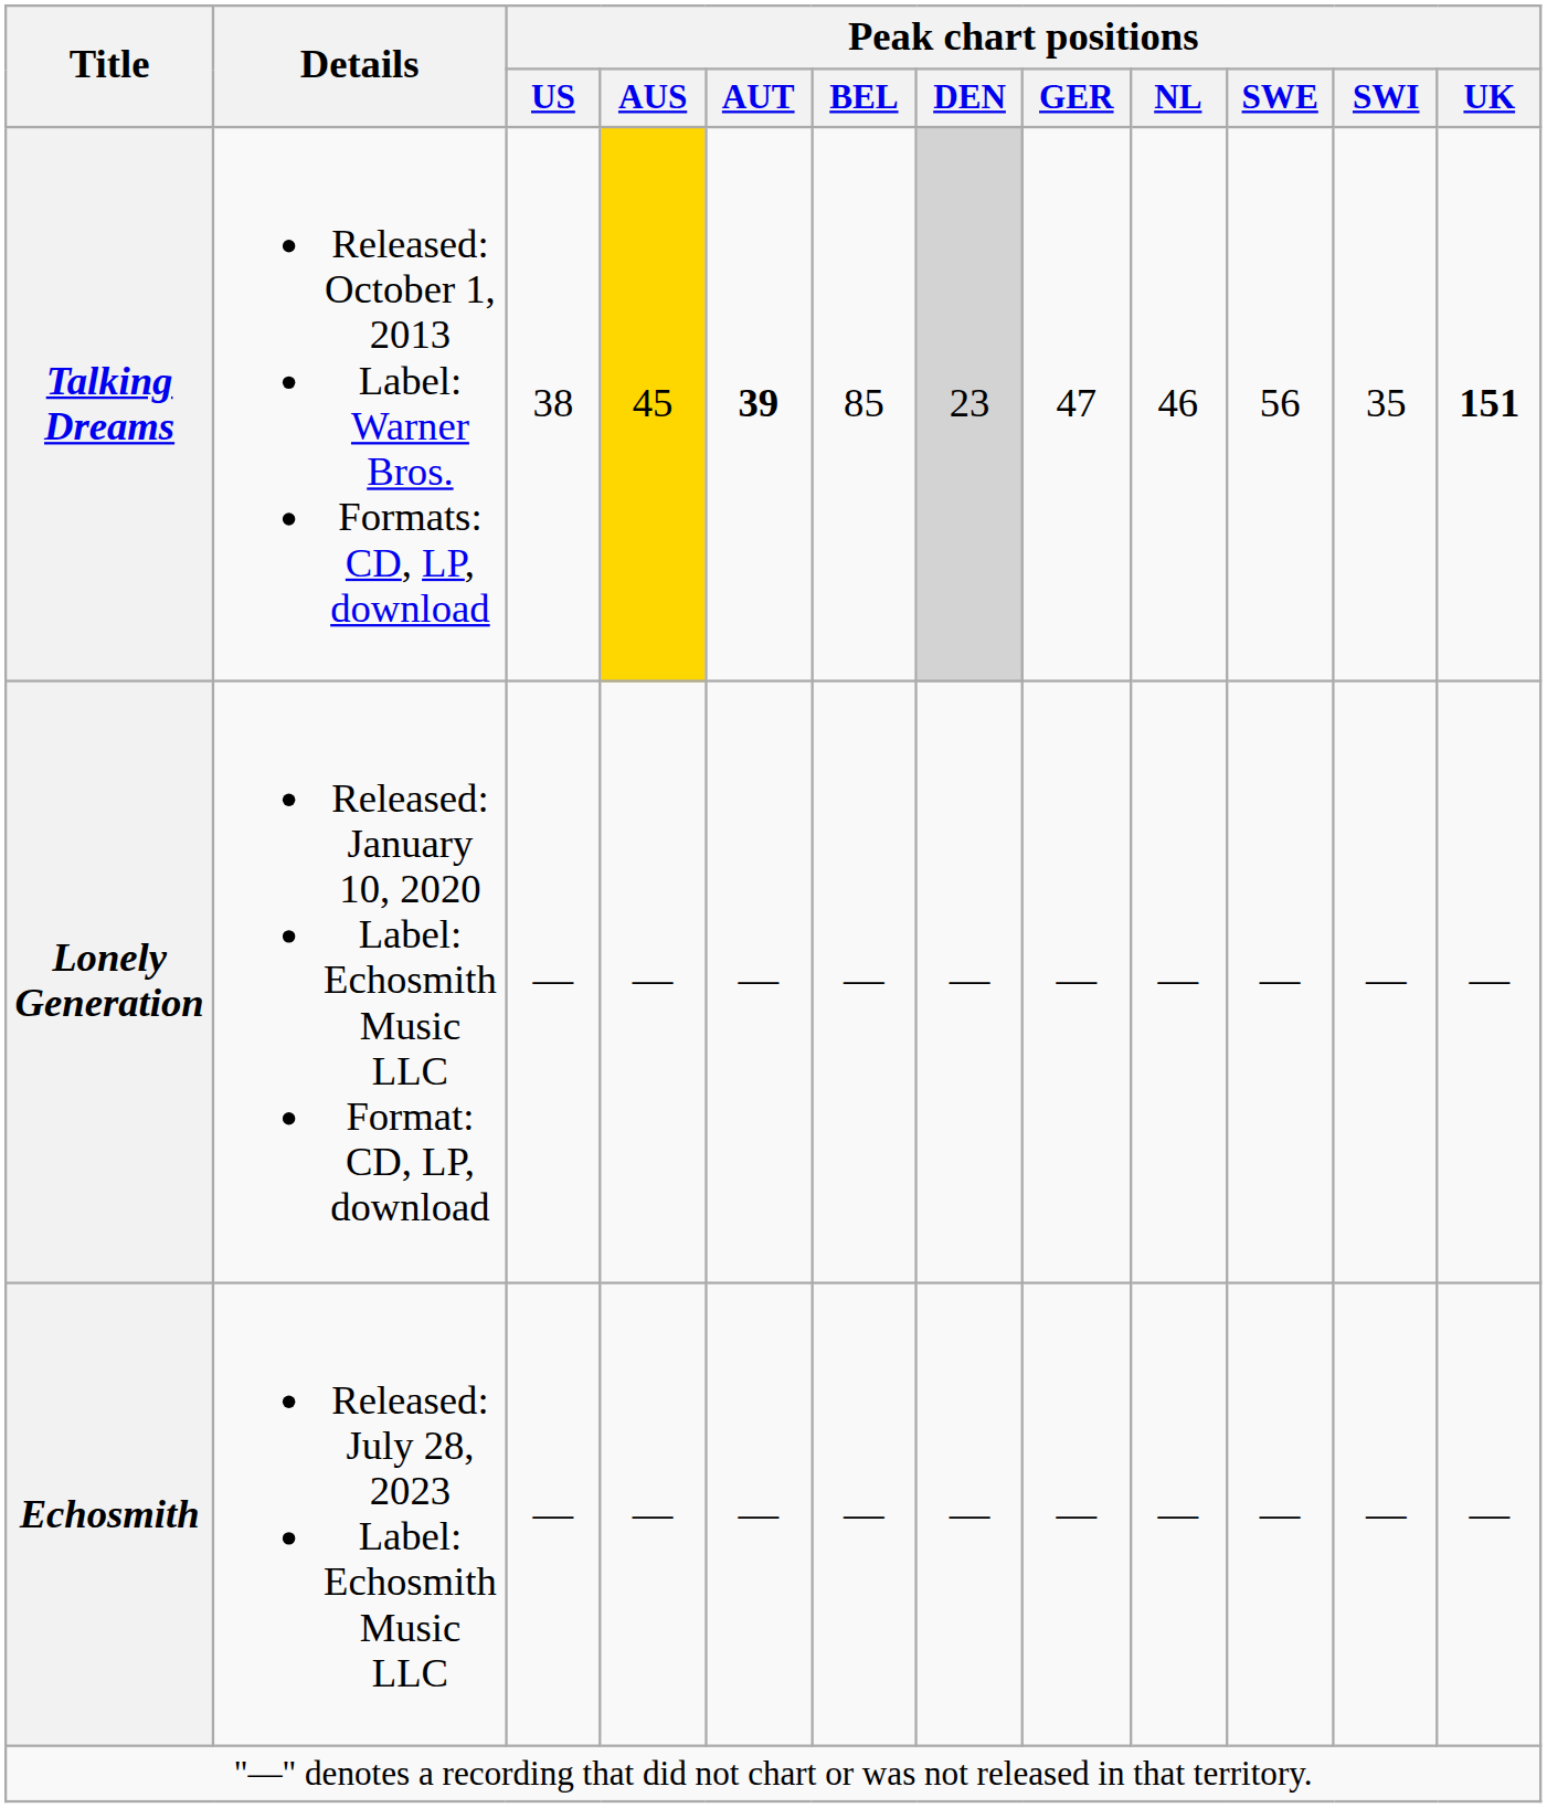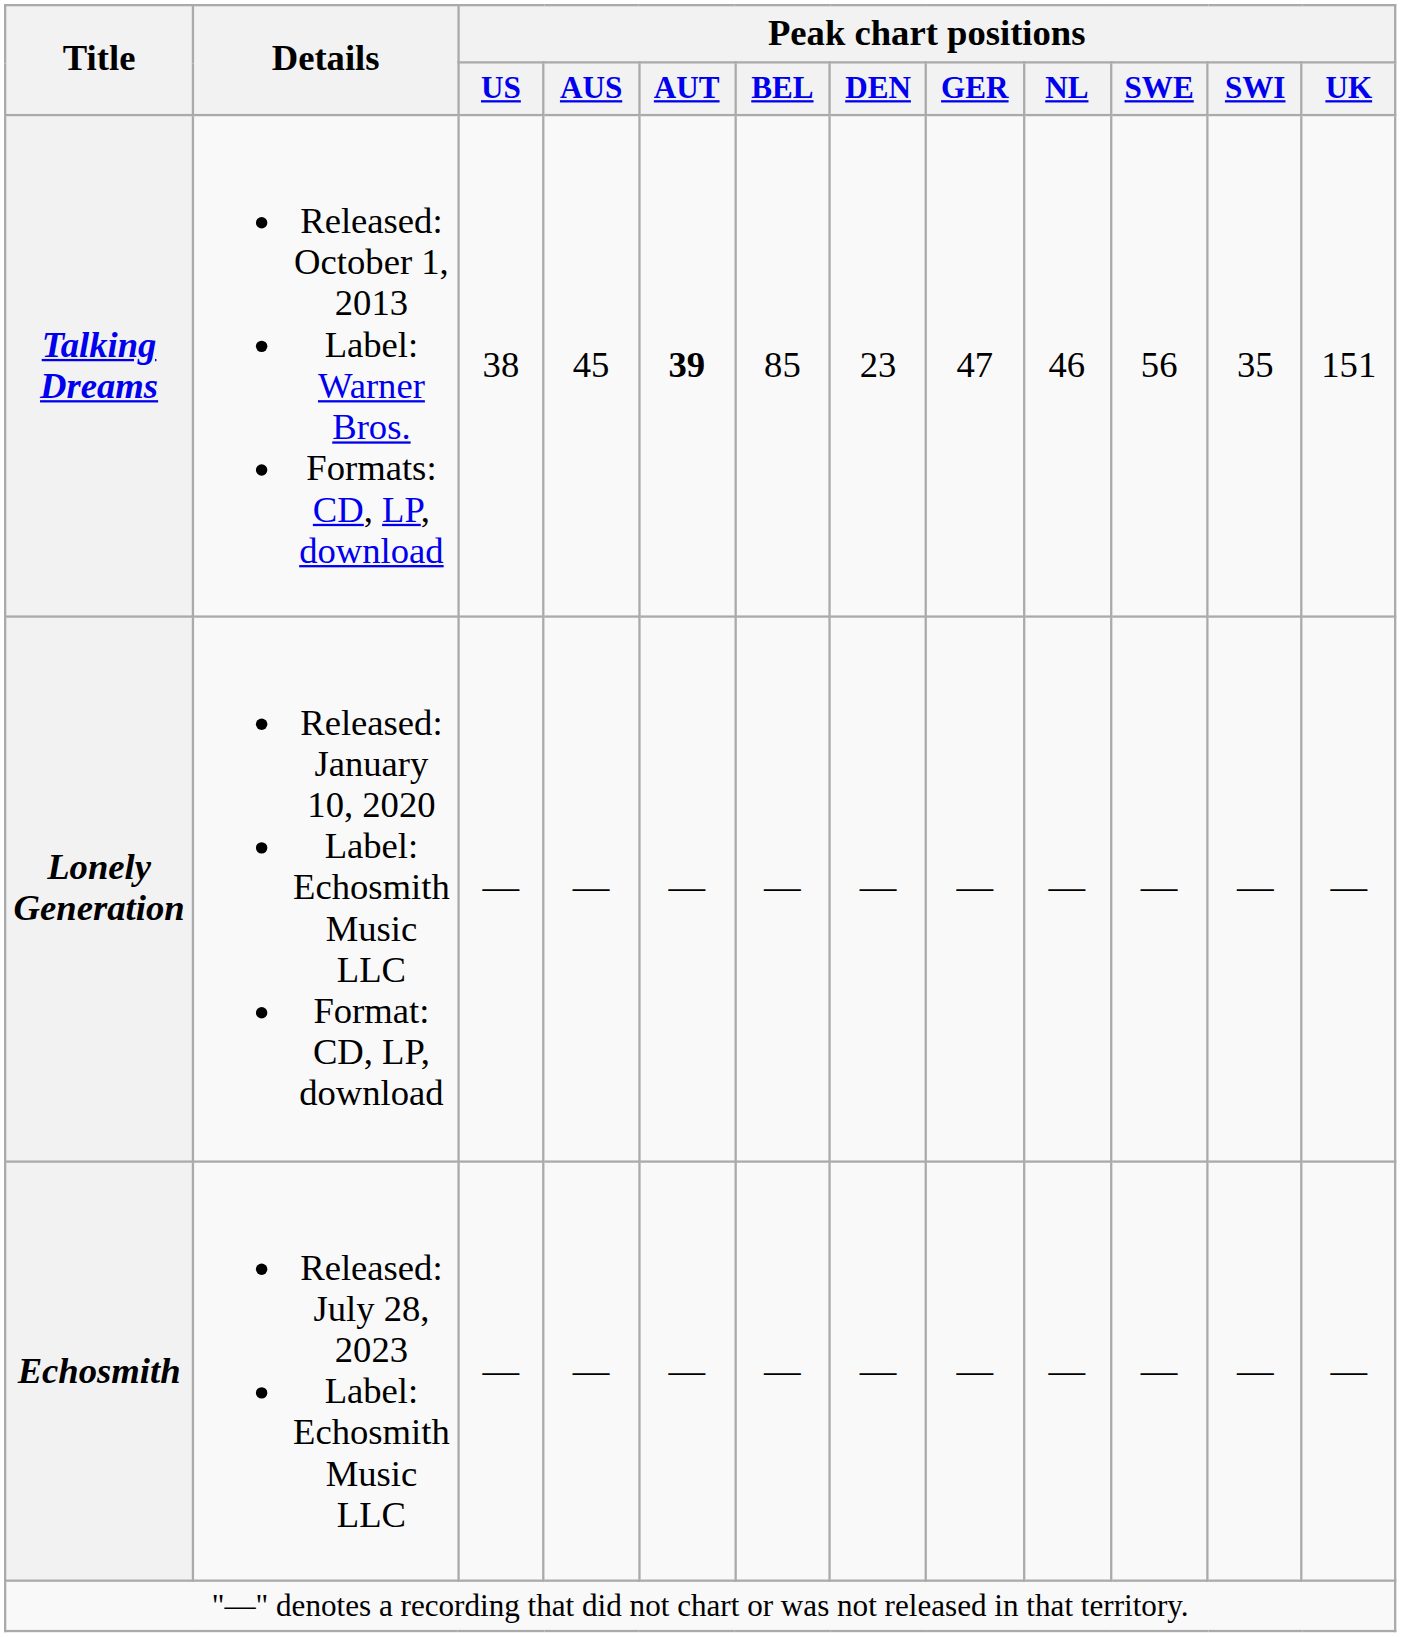Talking Dreams | Peak chart positions / AUS: gold background -> no background
Talking Dreams | Peak chart positions / DEN: lightgrey background -> no background
Talking Dreams | Peak chart positions / UK: bold -> normal
